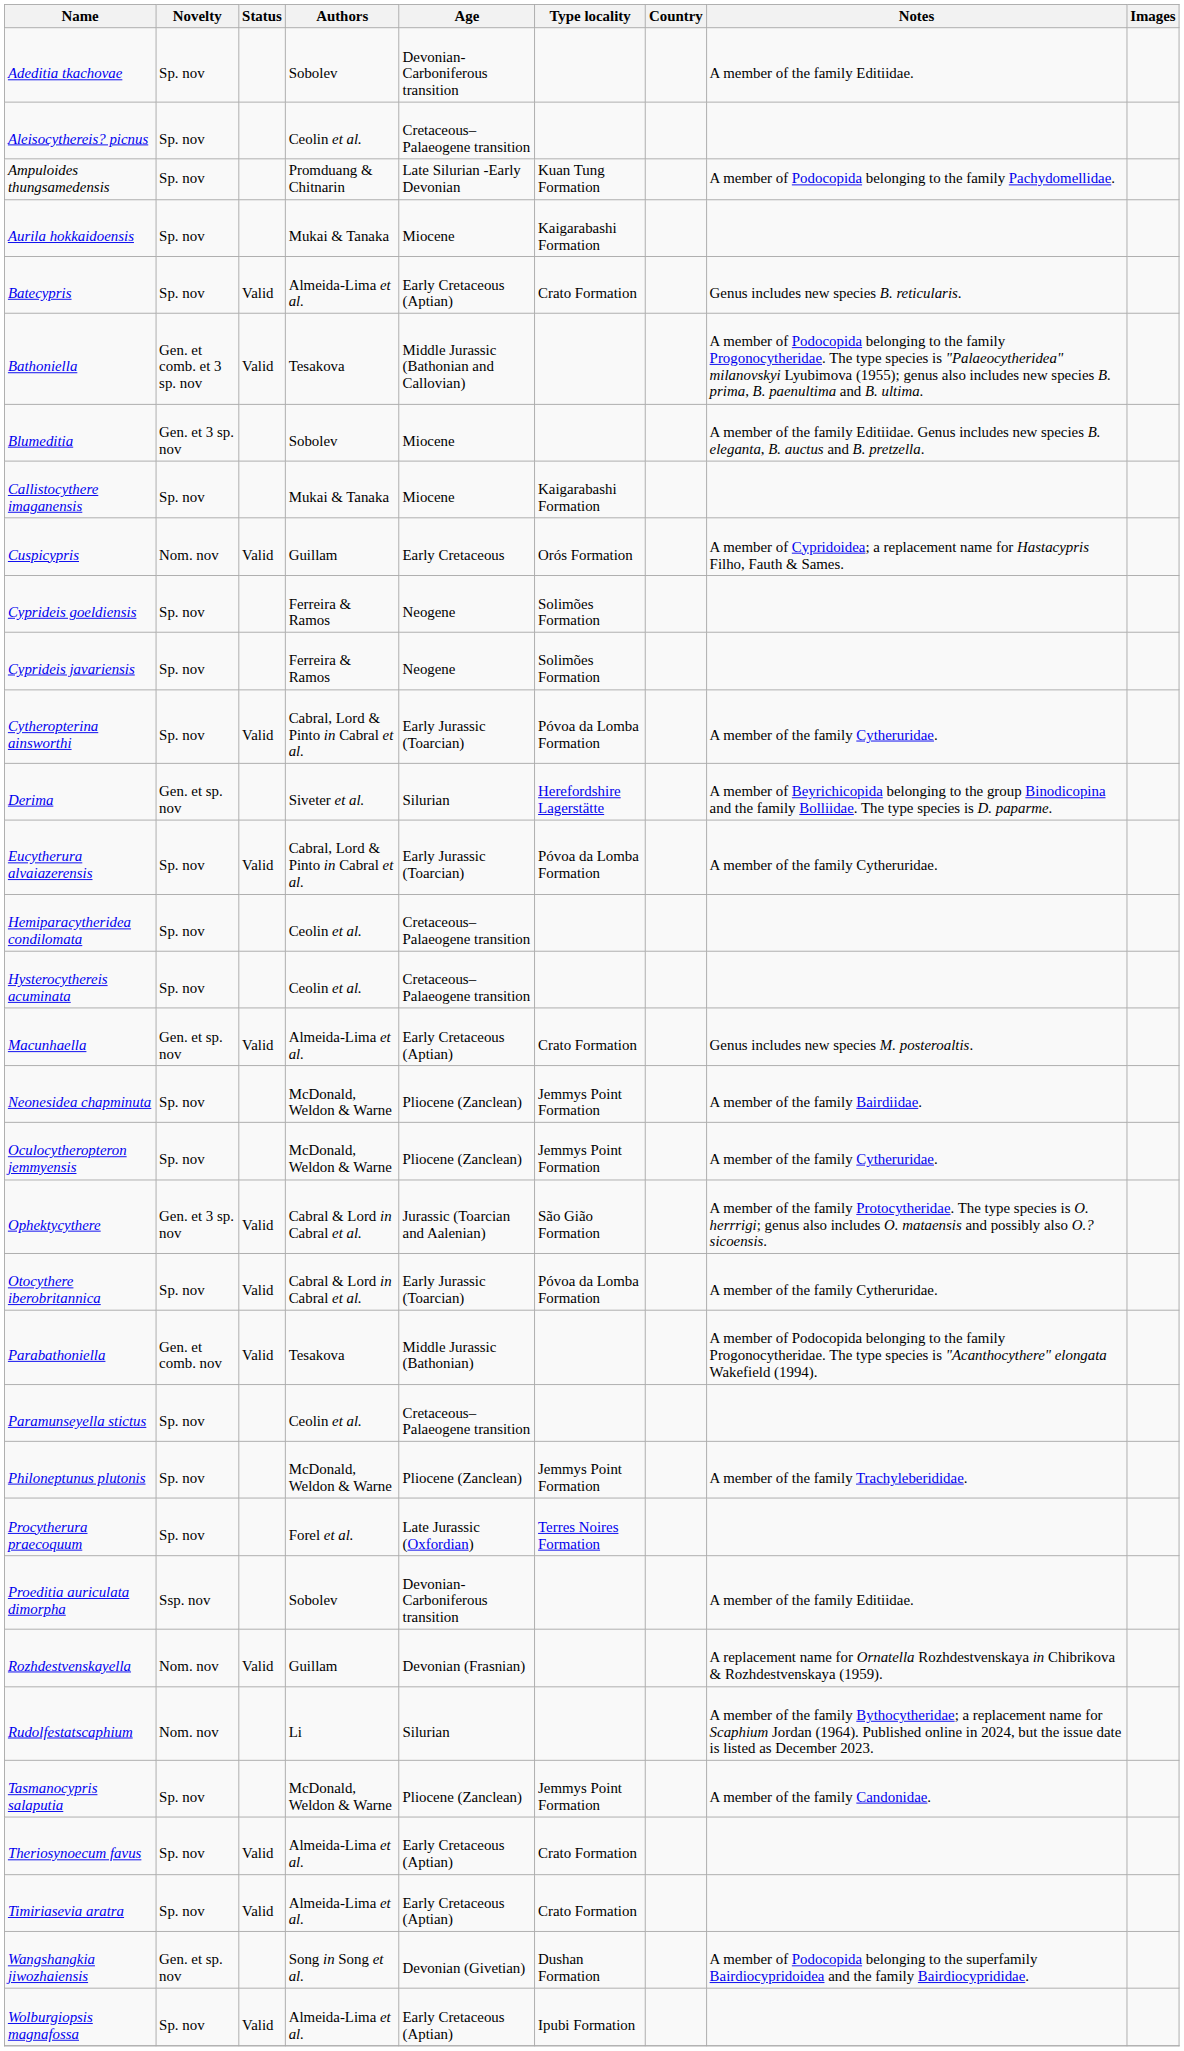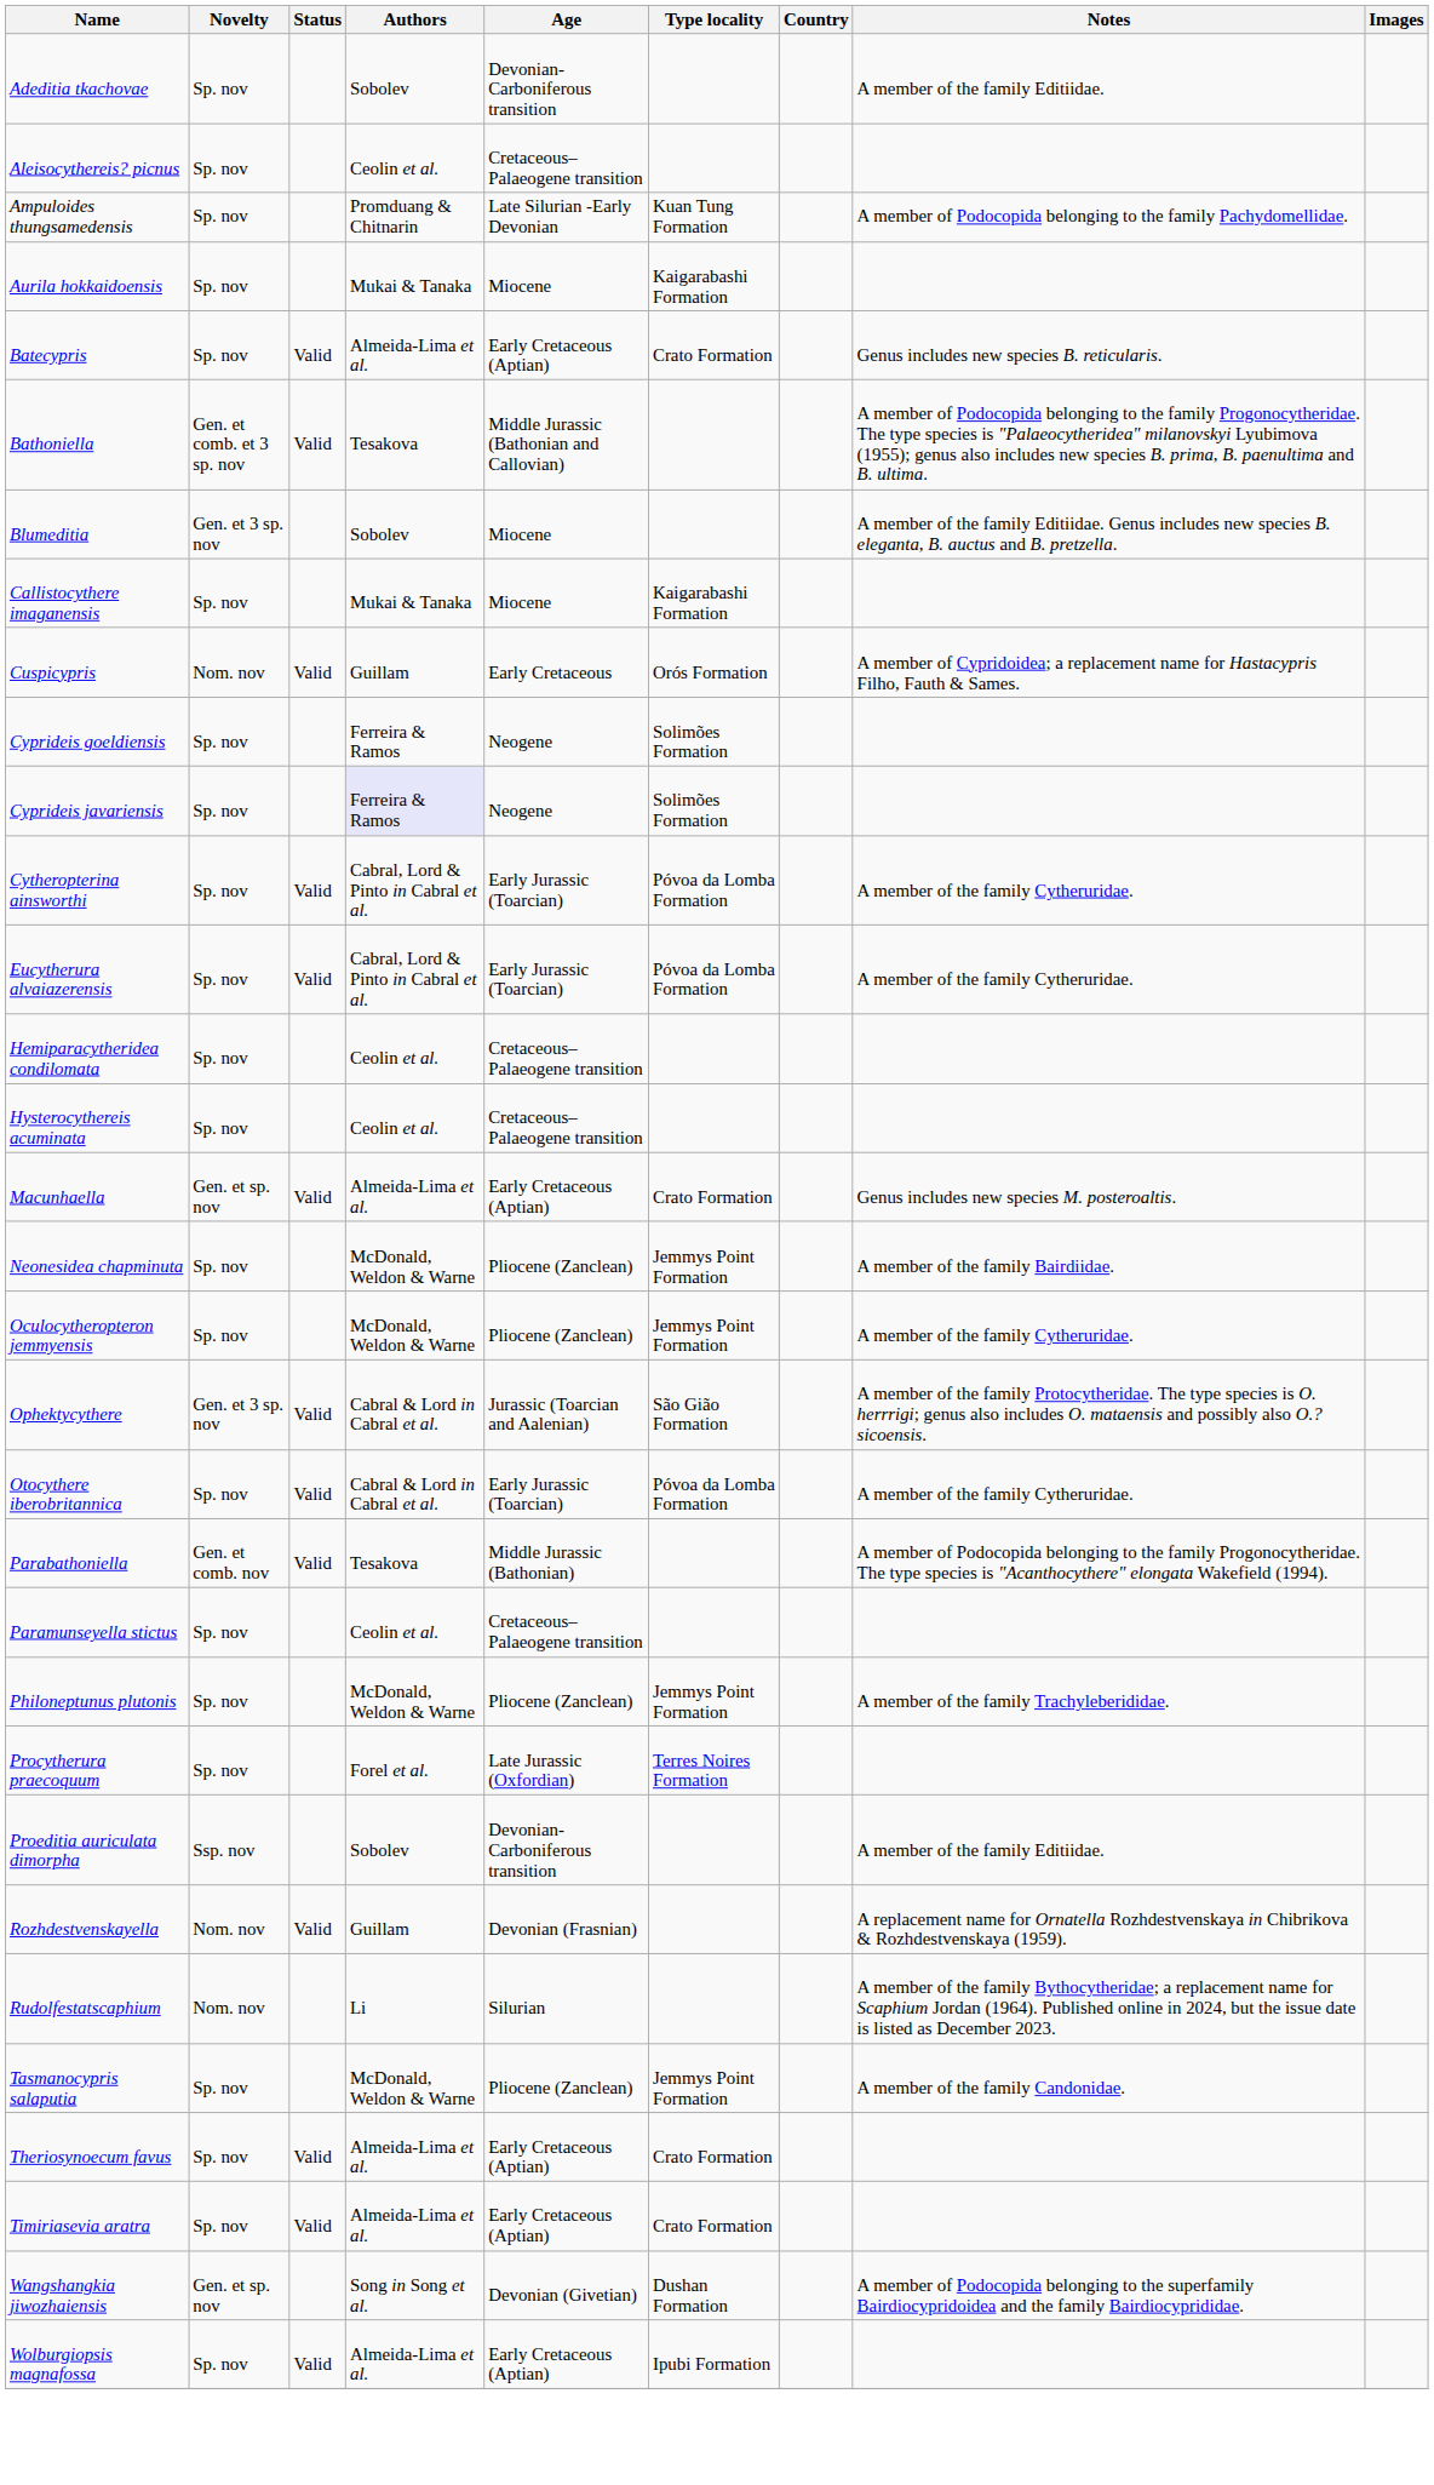Cyprideis javariensis | Authors: no background -> lavender background
- row: Derima | Gen. et sp. nov | Siveter et al. | Silurian | Herefordshire Lagerstätte | A member of Beyrichicopida belonging to the group Binodicopina and the family Bolliidae. The type species is D. paparme.
